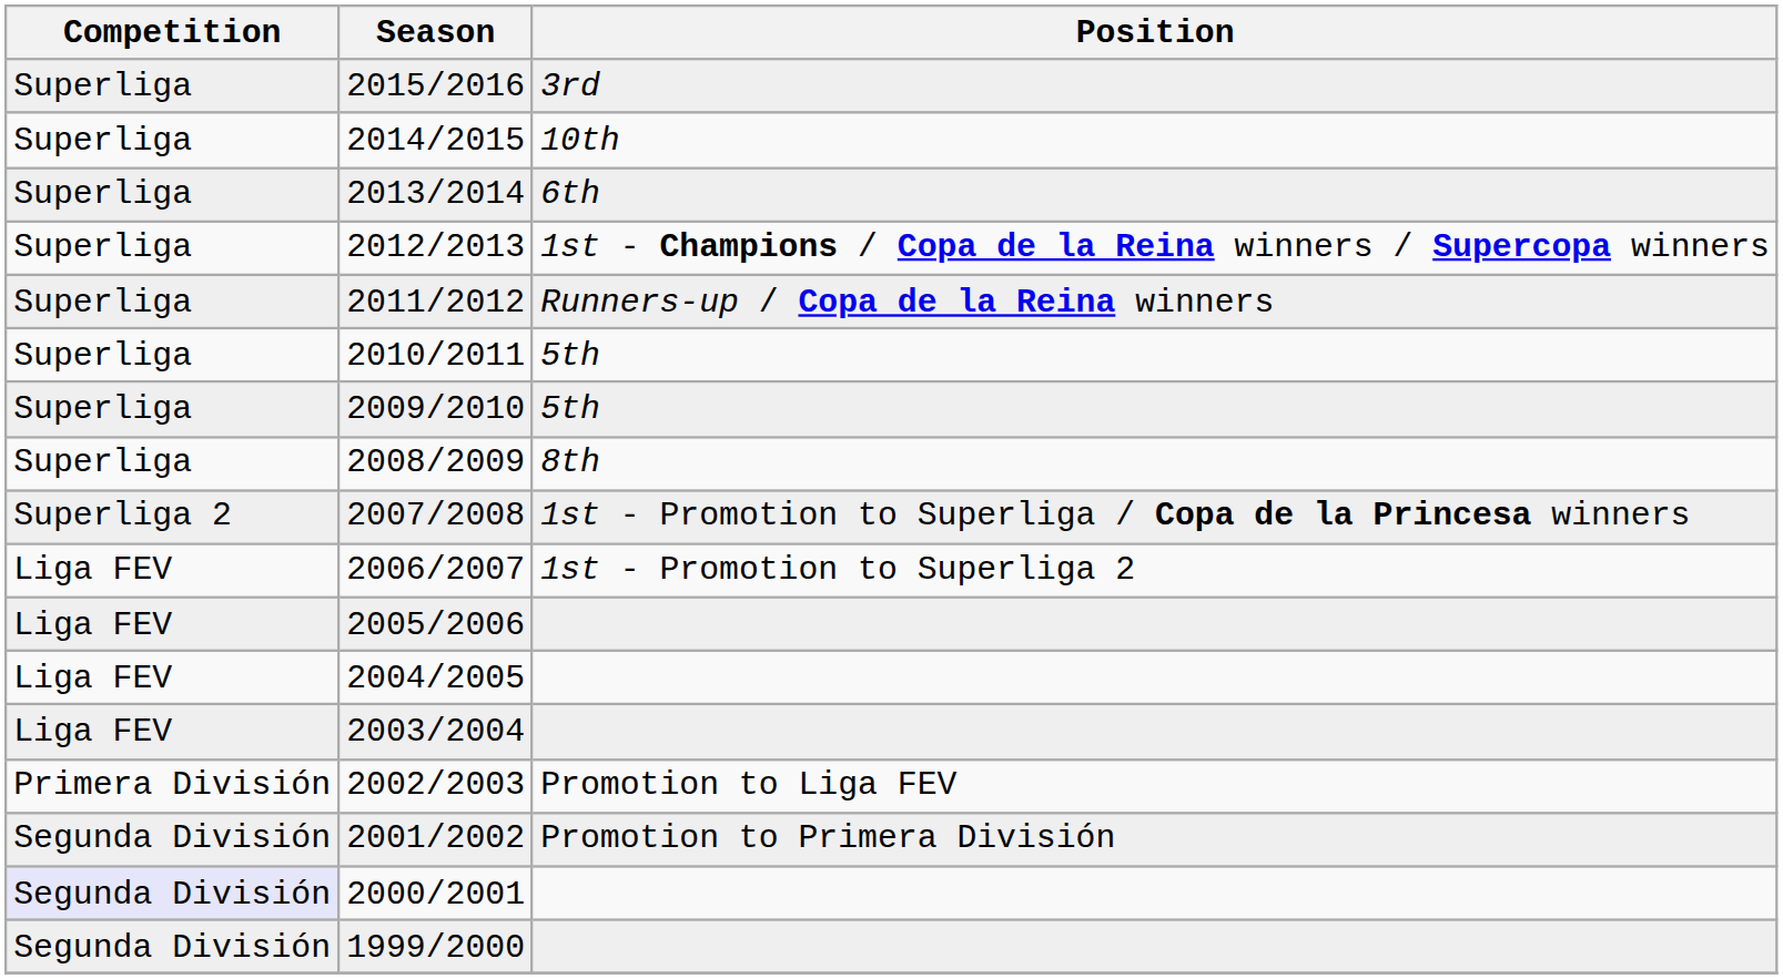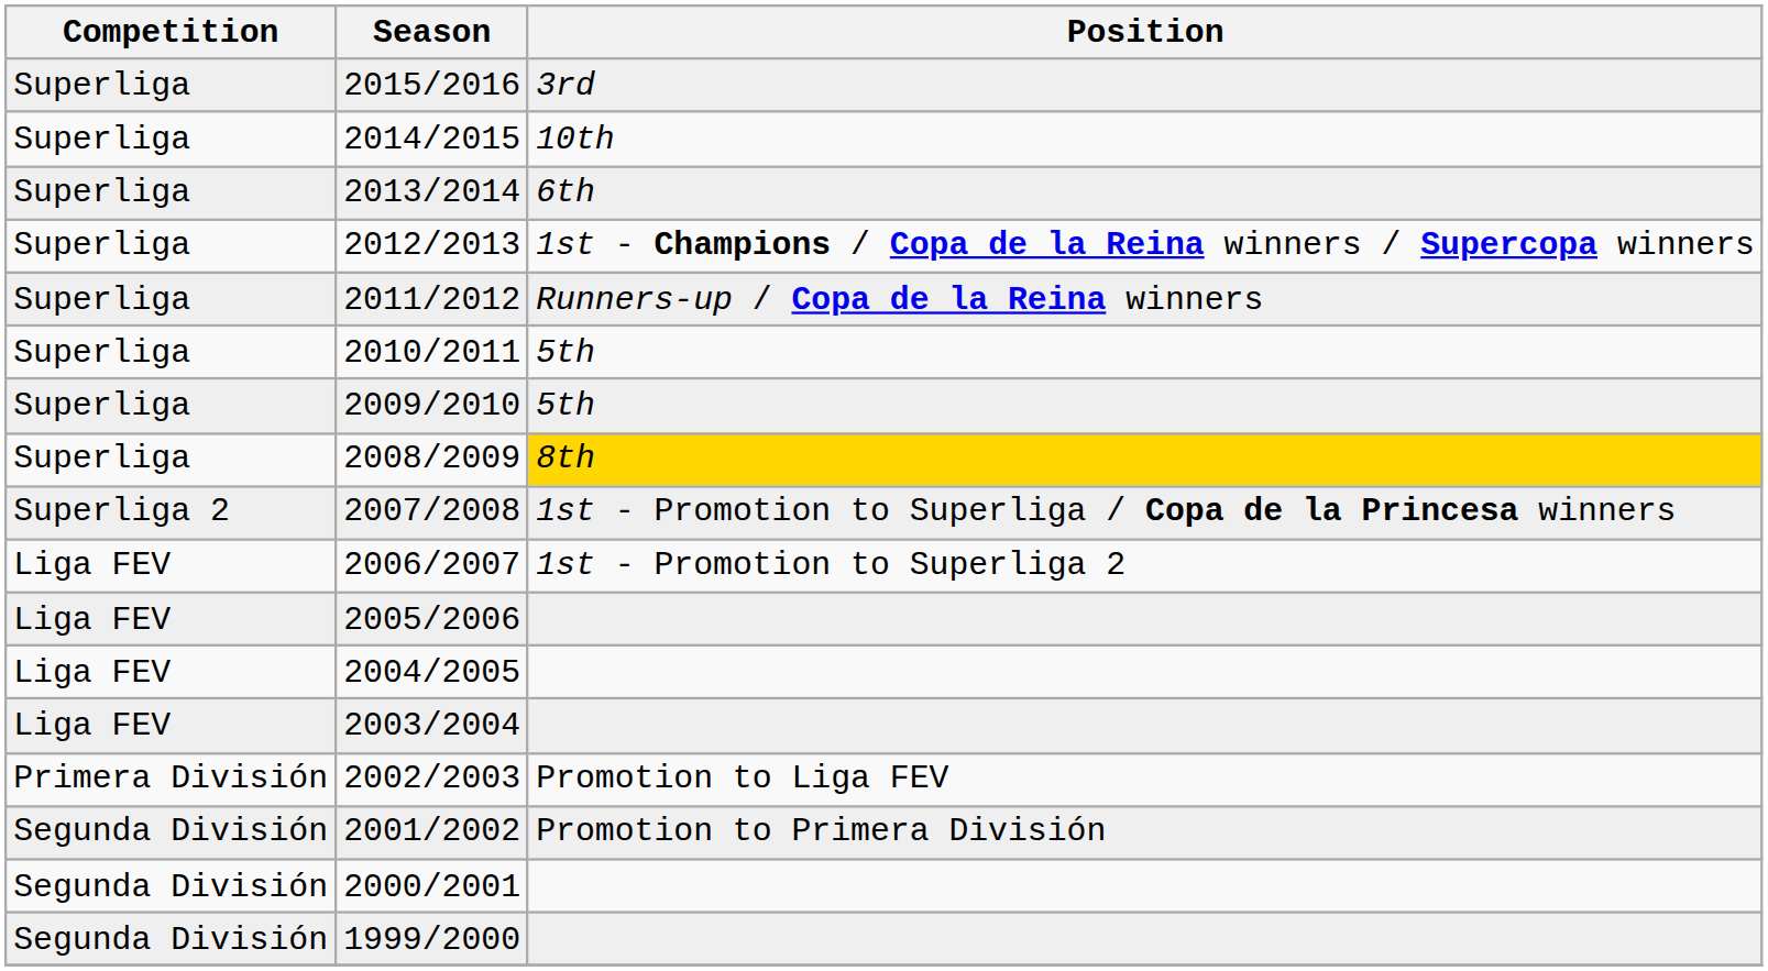2008/2009 | Position: no background -> gold background
2000/2001 | Competition: lavender background -> no background
